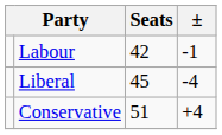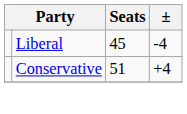- row: Labour | 42 | -1
